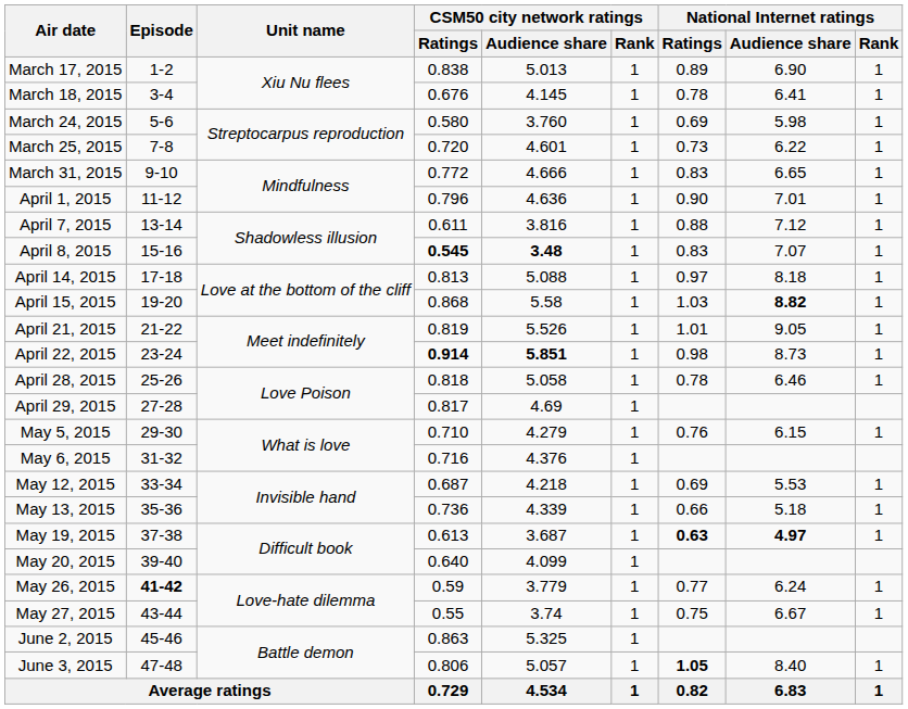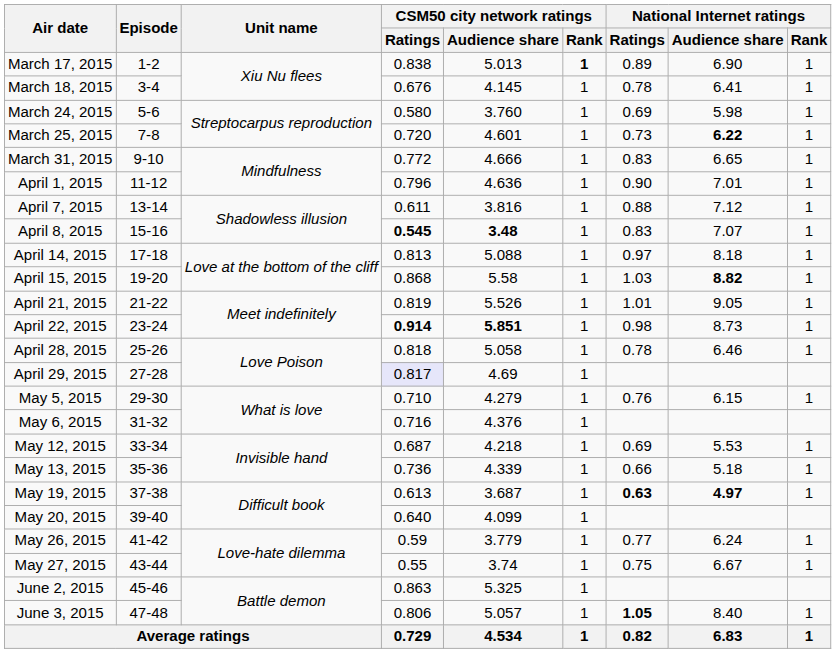March 17, 2015 | CSM50 city network ratings / Rank: normal -> bold
March 25, 2015 | National Internet ratings / Audience share: normal -> bold
April 29, 2015 | CSM50 city network ratings / Ratings: no background -> lavender background
May 26, 2015 | Episode: bold -> normal
